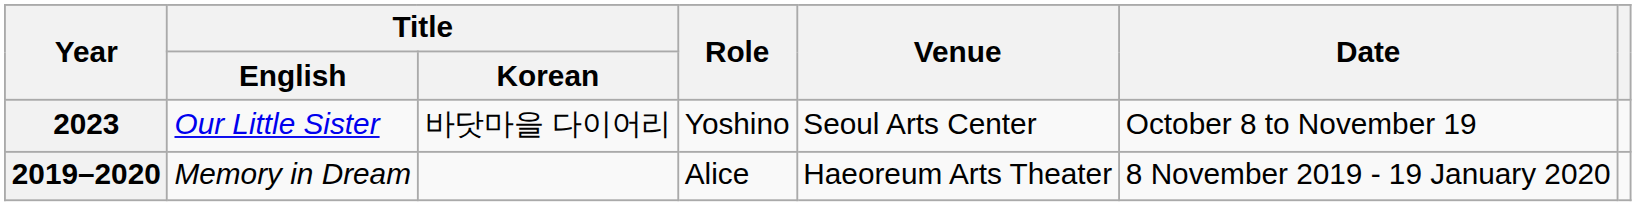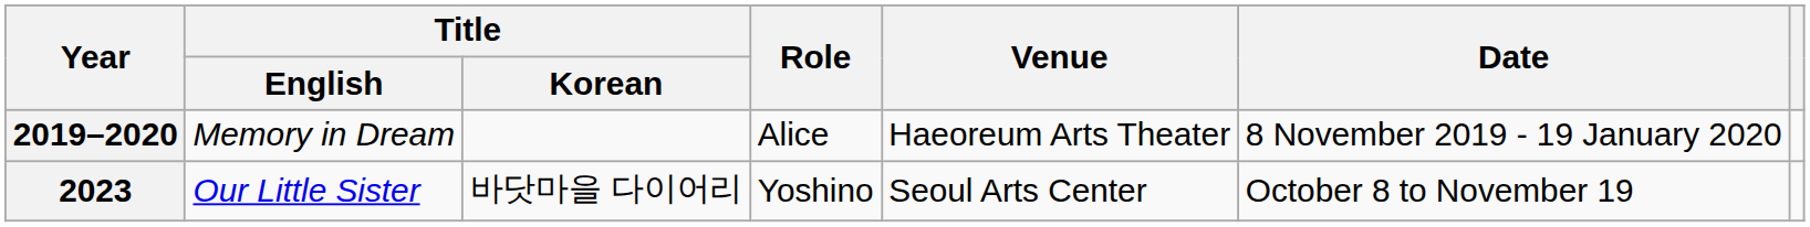rows swapped: 2019–2020 <-> 2023
